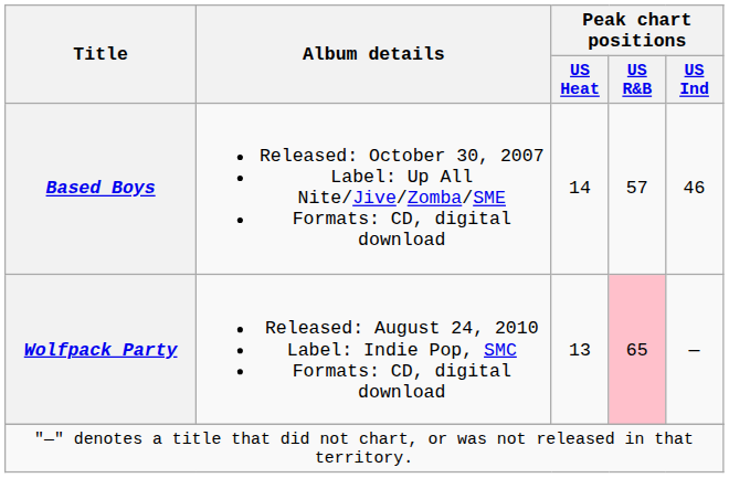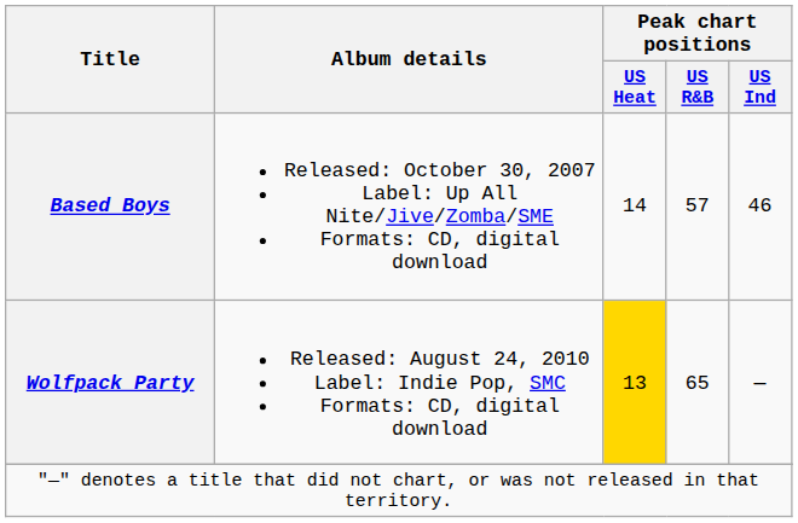Wolfpack Party | Peak chart positions / US Heat: no background -> gold background
Wolfpack Party | Peak chart positions / US R&B: pink background -> no background
